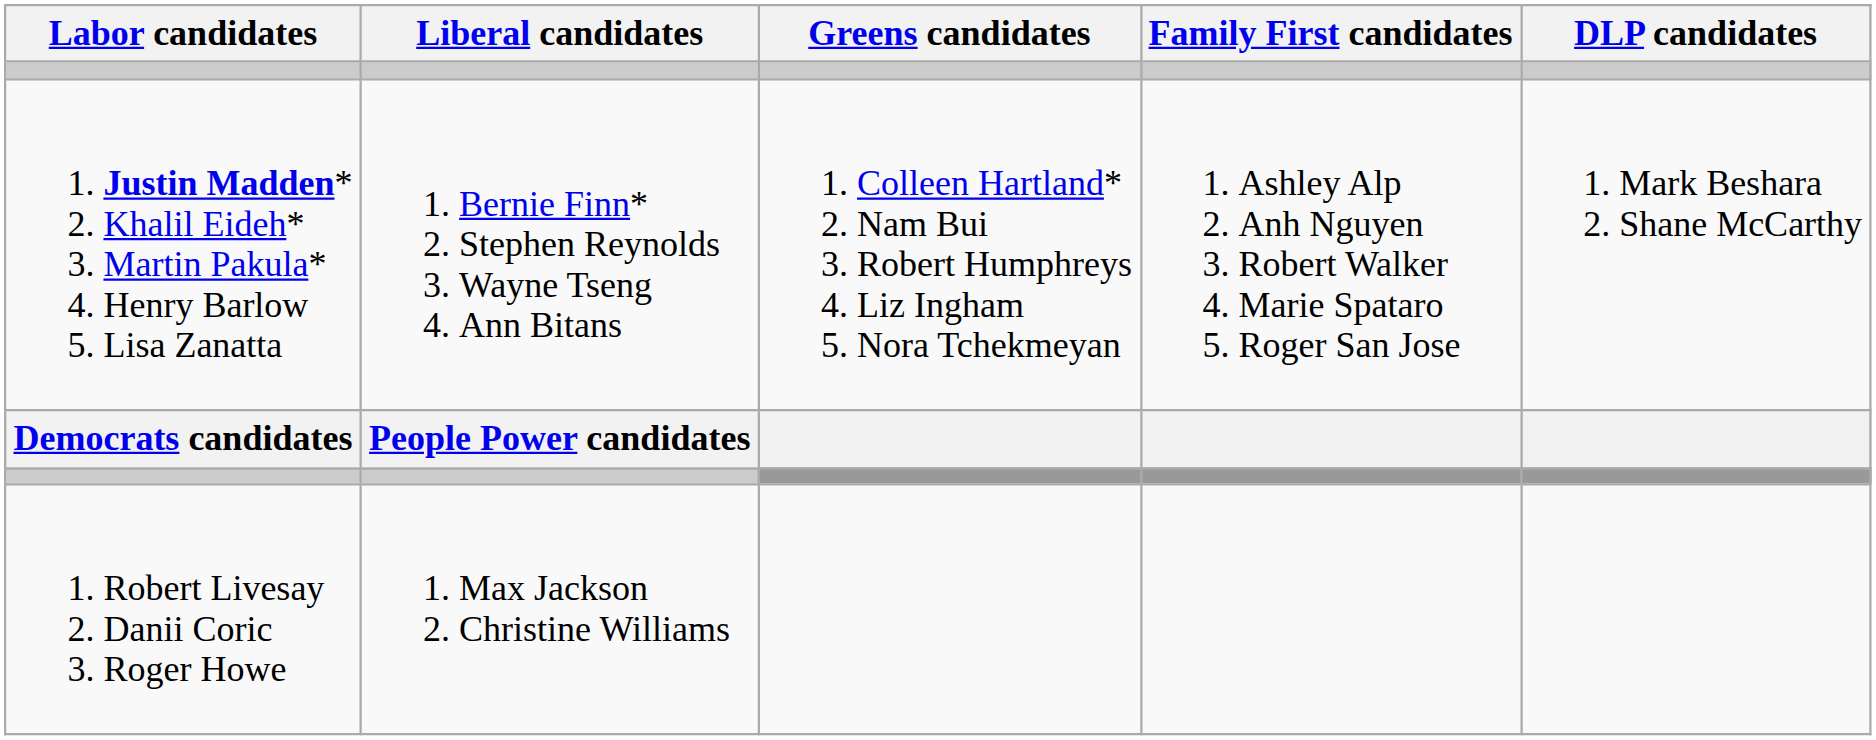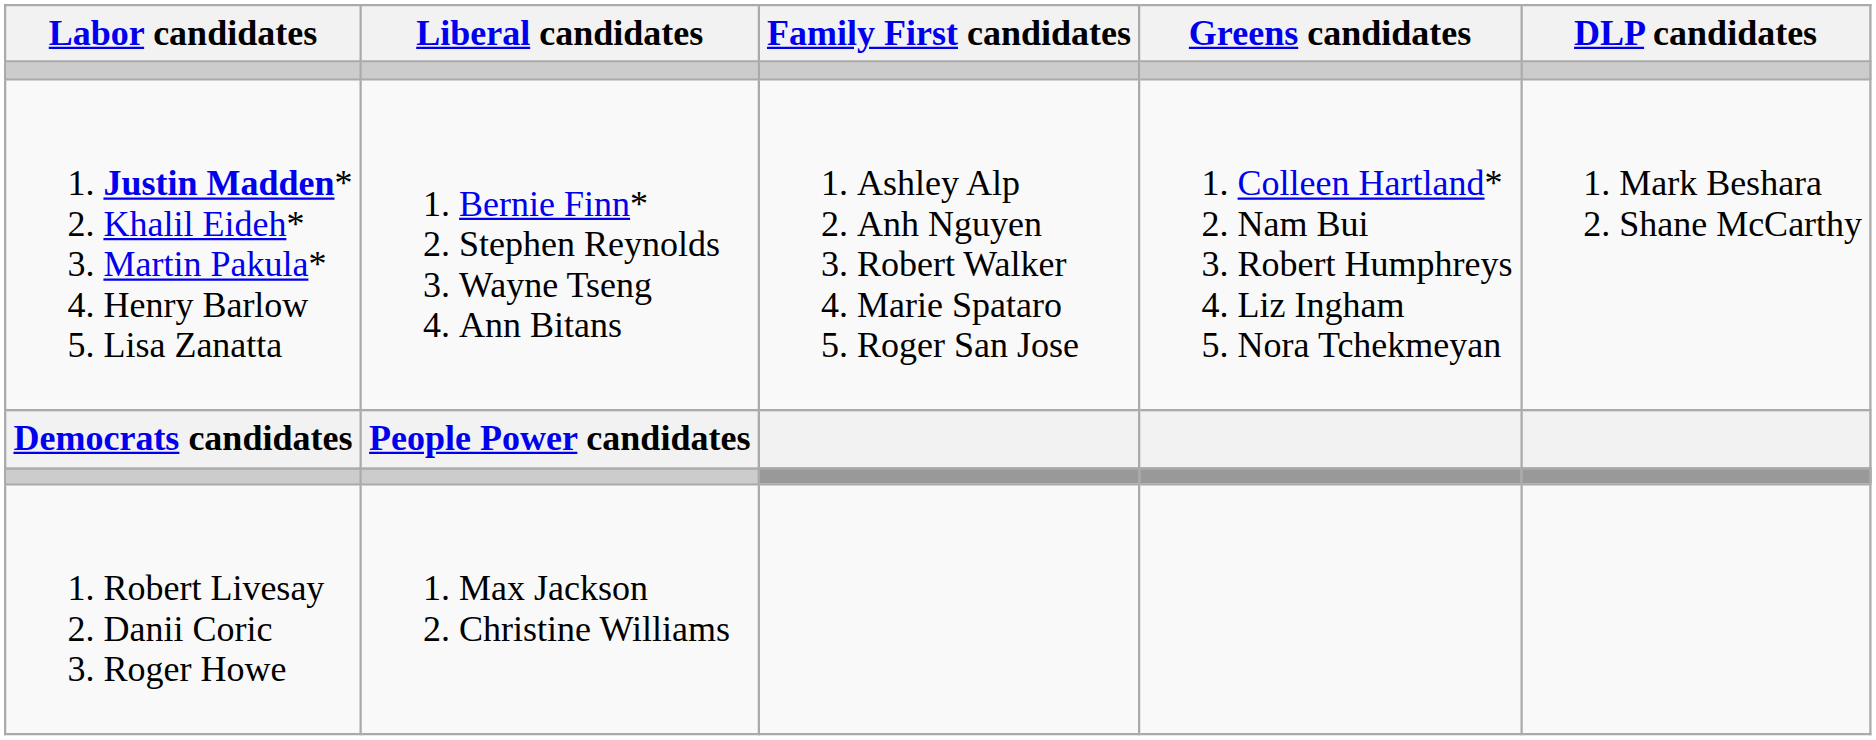columns swapped: Greens candidates <-> Family First candidates
